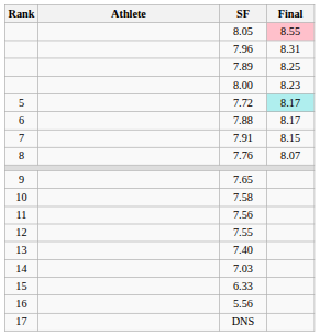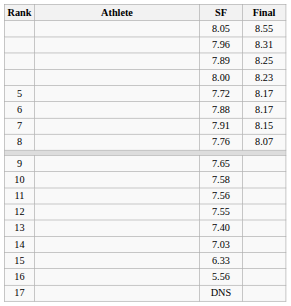8.05 | Final: pink background -> no background
7.72 | Final: paleturquoise background -> no background
